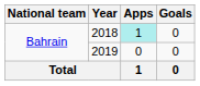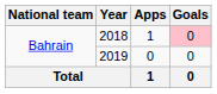2018 | Apps: paleturquoise background -> no background
2018 | Goals: no background -> pink background
